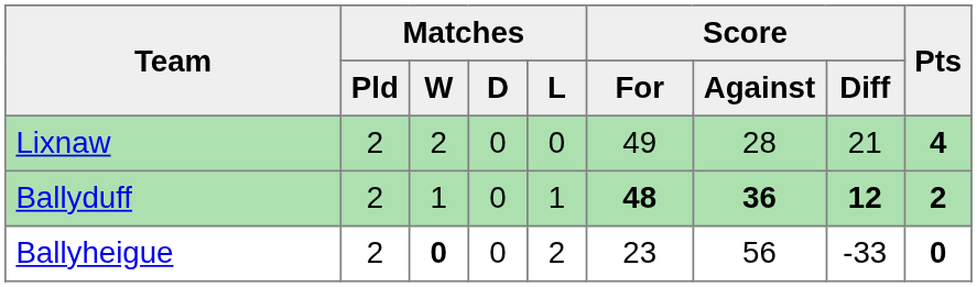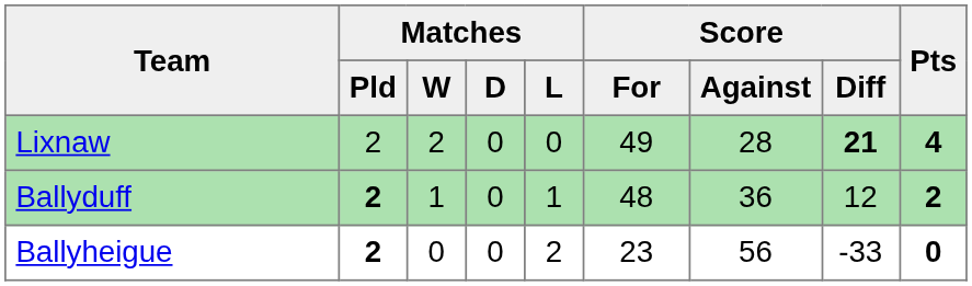Lixnaw | Score / Diff: normal -> bold
Ballyduff | Matches / Pld: normal -> bold
Ballyduff | Score / For: bold -> normal
Ballyduff | Score / Against: bold -> normal
Ballyduff | Score / Diff: bold -> normal
Ballyheigue | Matches / Pld: normal -> bold
Ballyheigue | Matches / W: bold -> normal
